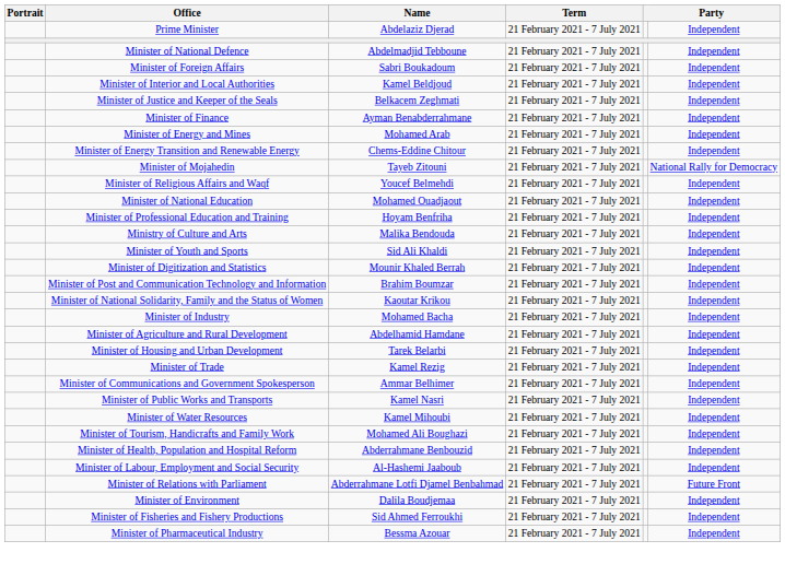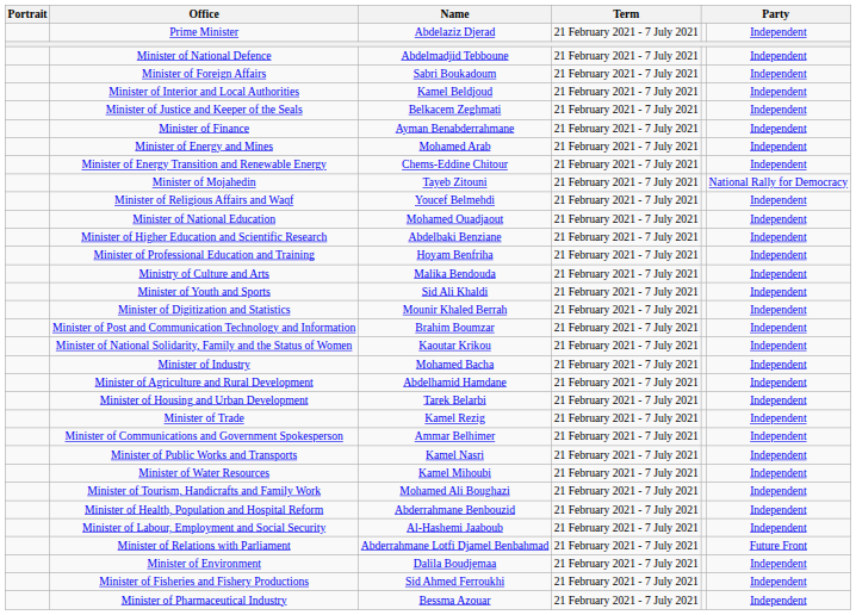+ row: Minister of Higher Education and Scientific Research | Abdelbaki Benziane | 21 February 2021 - 7 July 2021 | Independent
